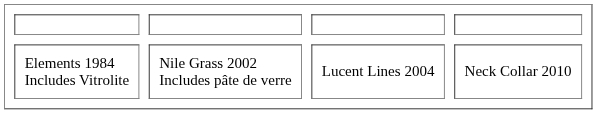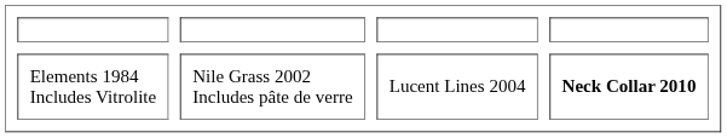Elements 1984 Includes Vitrolite | column 4: normal -> bold
